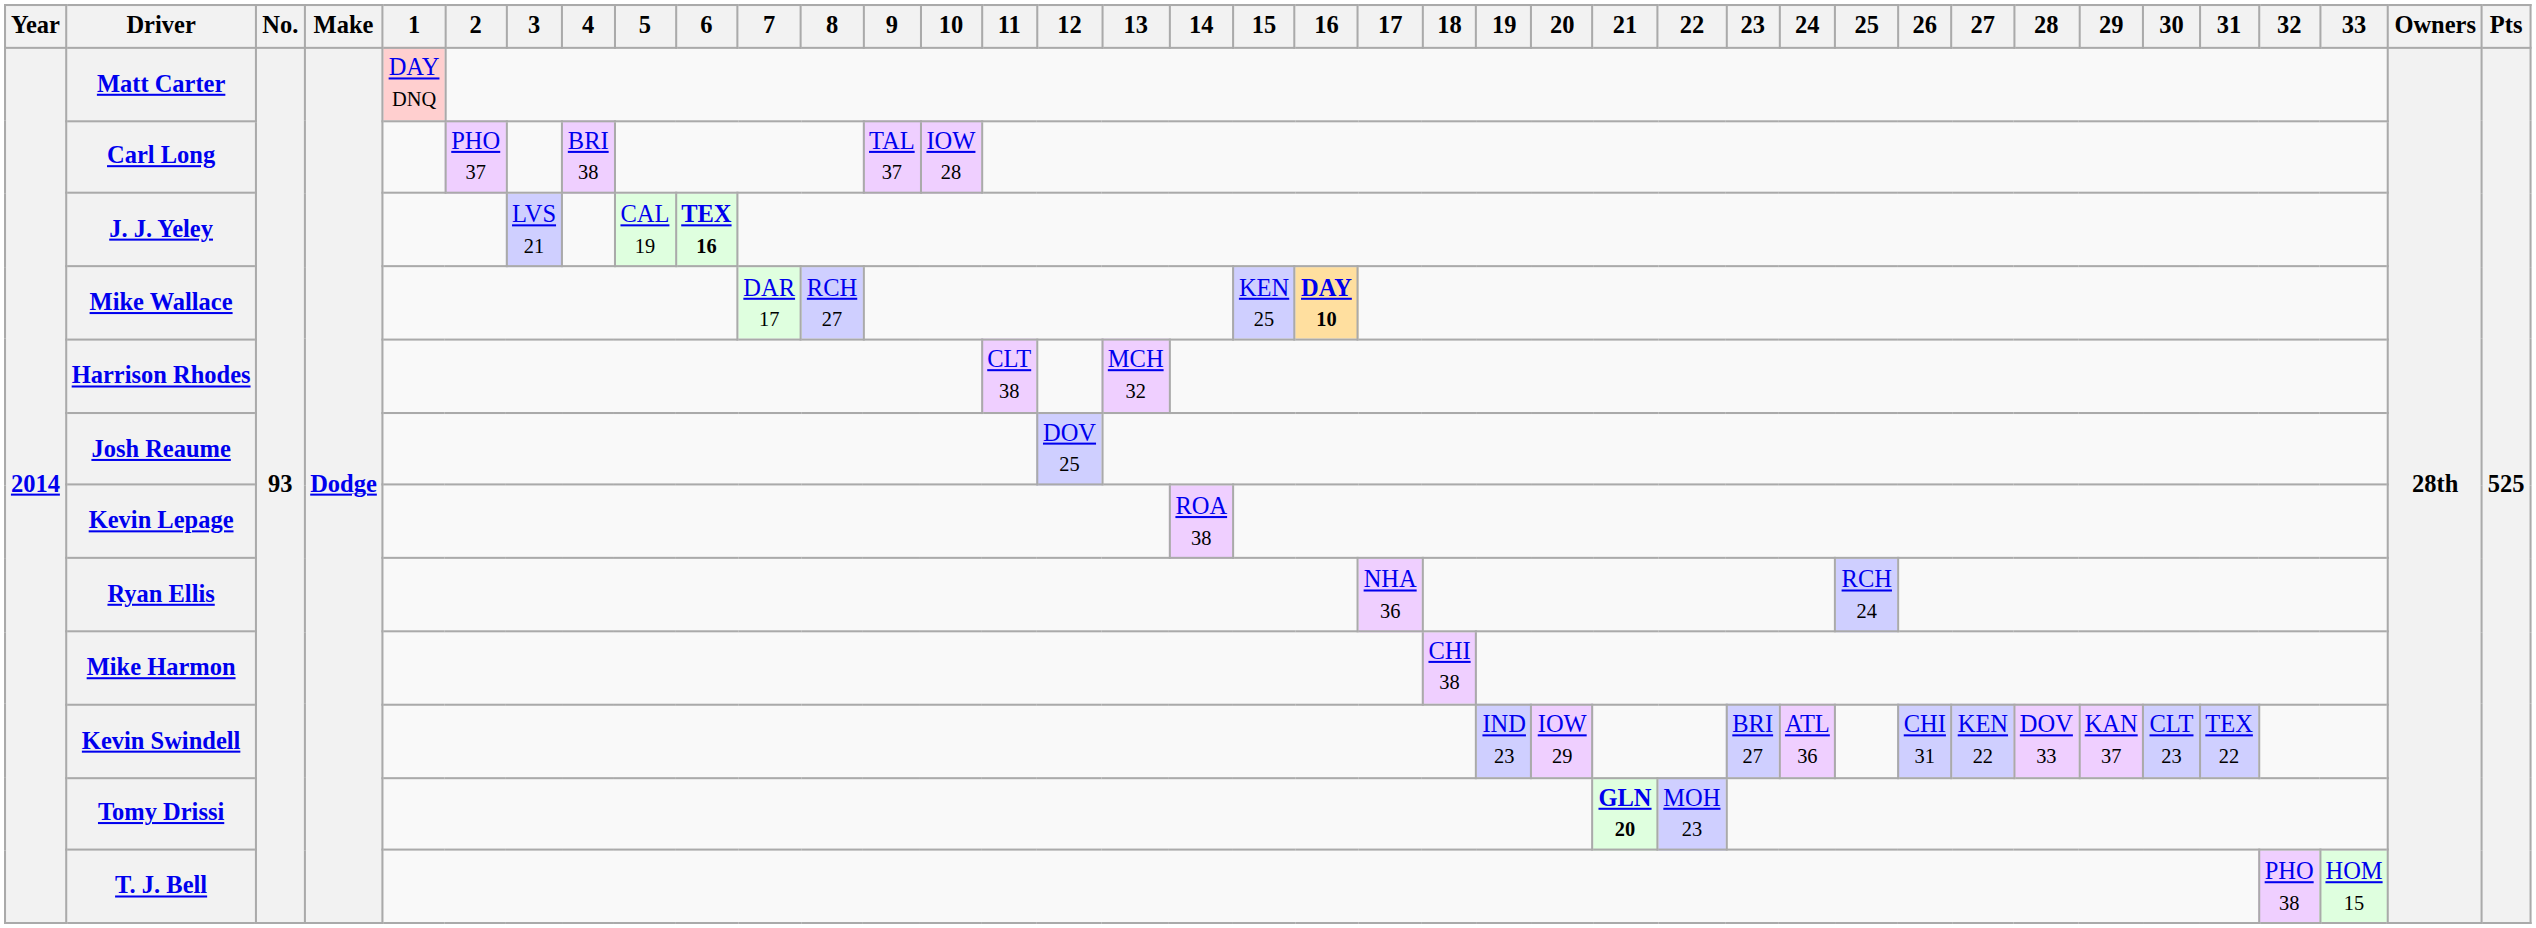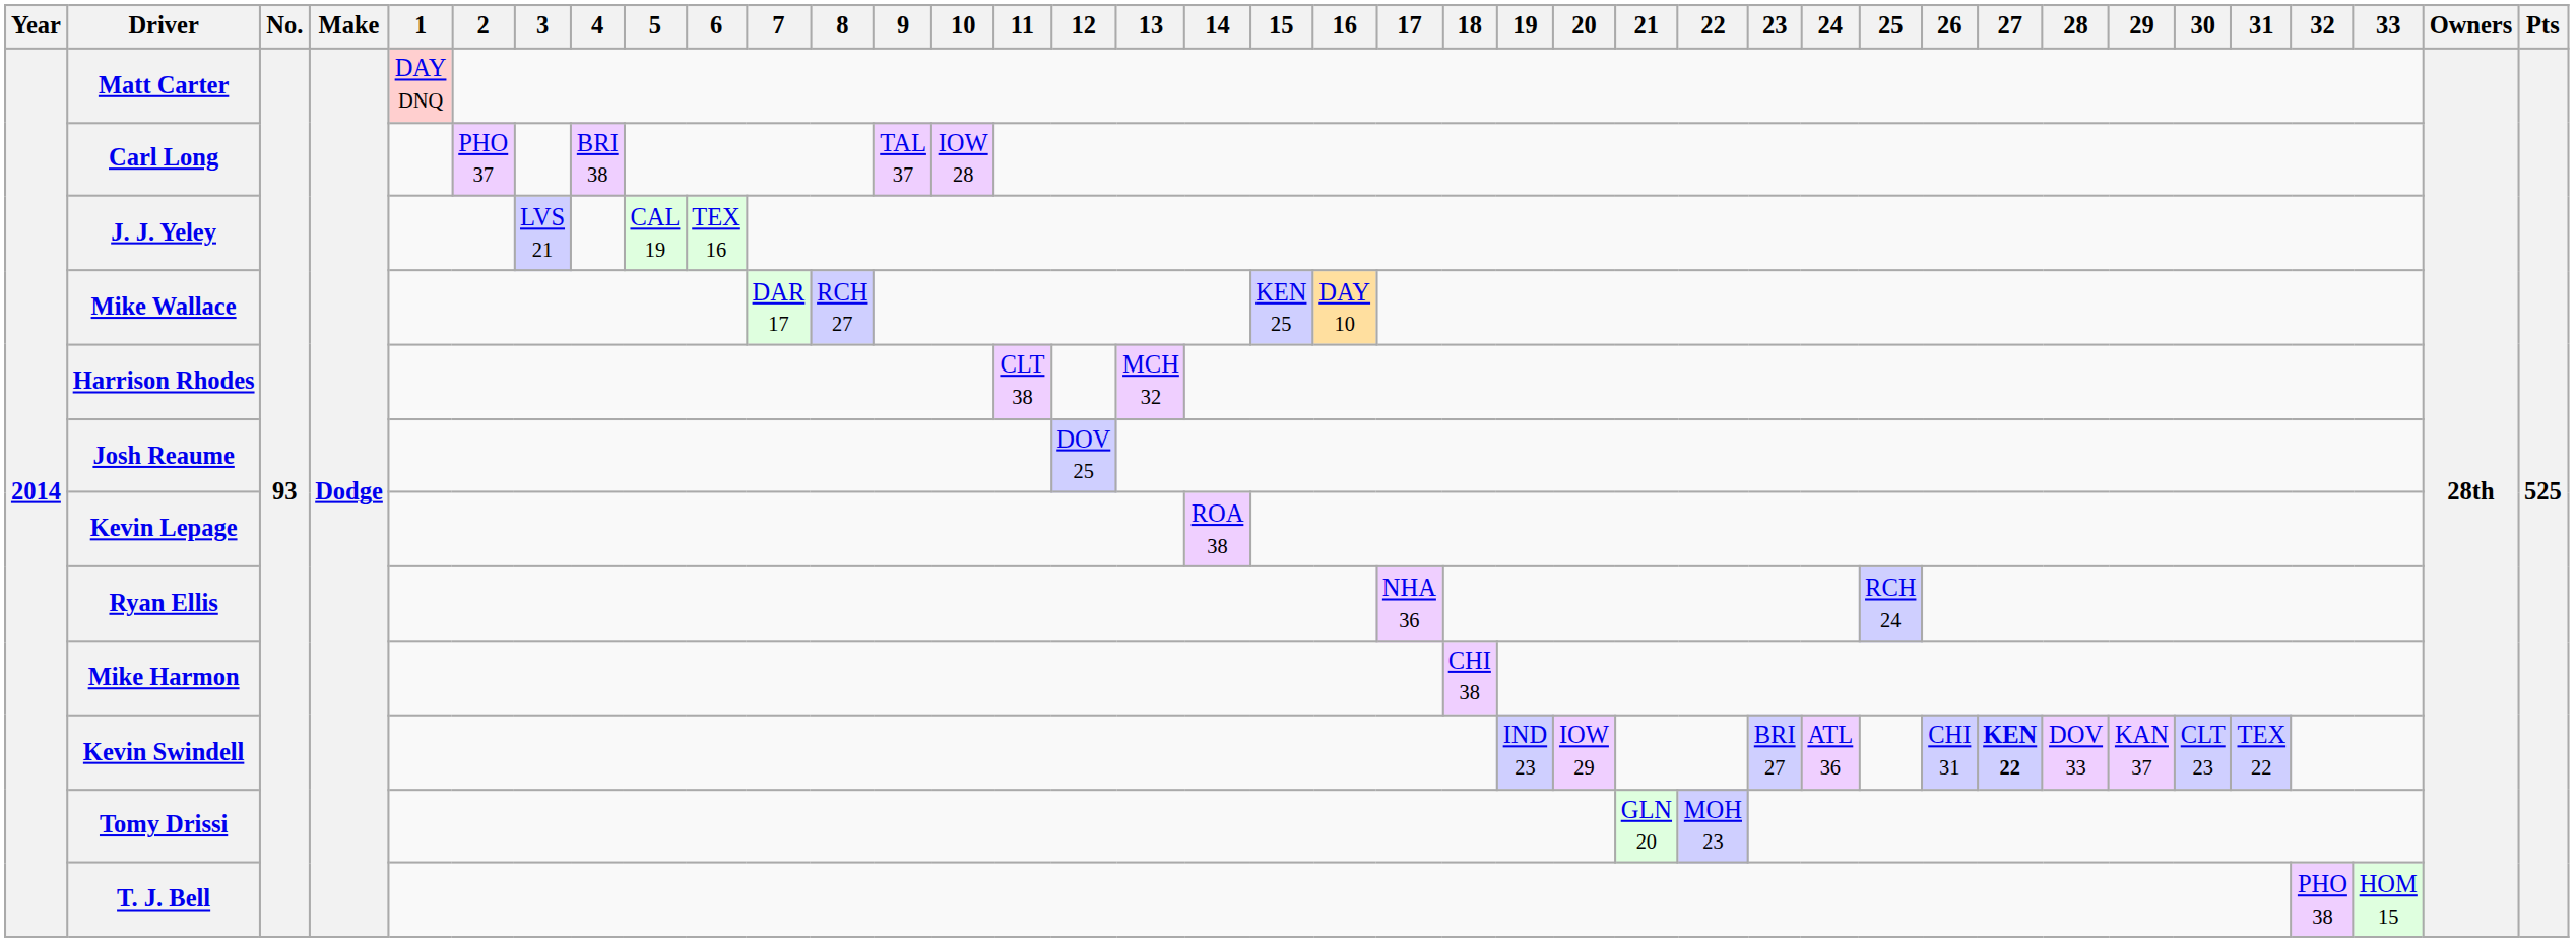J. J. Yeley | 6: bold -> normal
Mike Wallace | 16: bold -> normal
Kevin Swindell | 27: normal -> bold
Tomy Drissi | 21: bold -> normal
